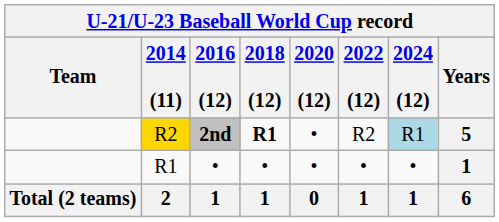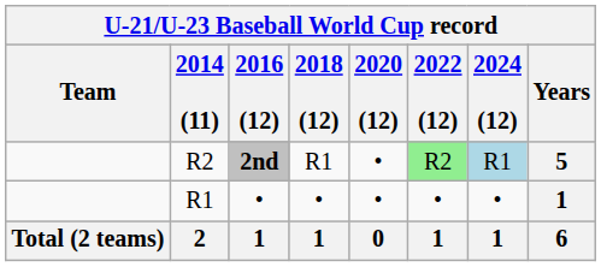2nd | 2014 (11): gold background -> no background
2nd | 2018 (12): bold -> normal
2nd | 2022 (12): no background -> lightgreen background
